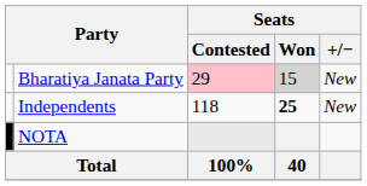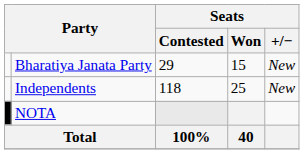Bharatiya Janata Party | Seats / Contested: pink background -> no background
Bharatiya Janata Party | Seats / Won: lightgrey background -> no background
Independents | Seats / Won: bold -> normal
